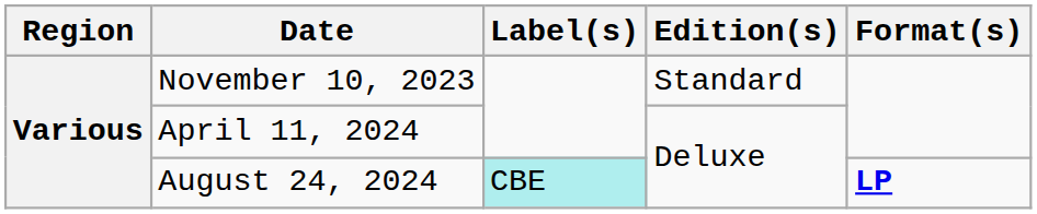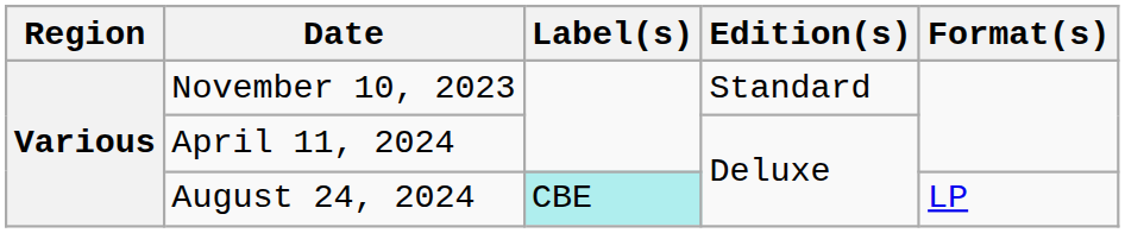August 24, 2024 | Format(s): bold -> normal
